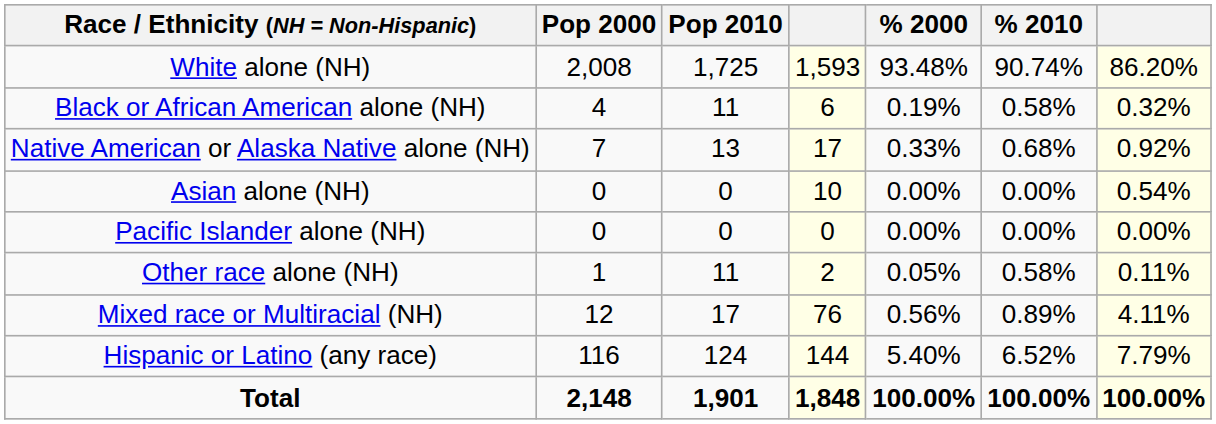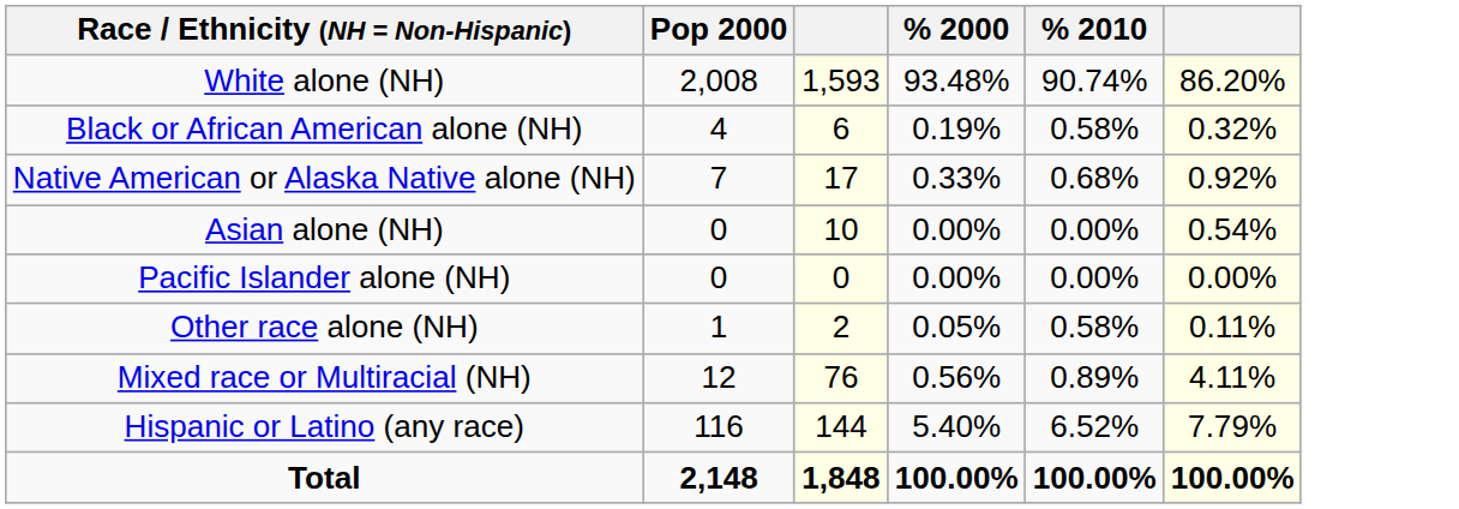- column: Pop 2010 | 1,725 | 11 | 13 | 0 | 0 | 11 | 17 | 124 | 1,901
